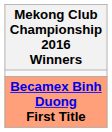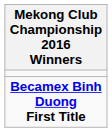row 3 | column 1: lightsalmon background -> no background
